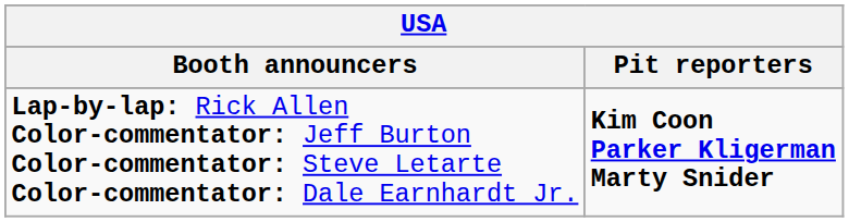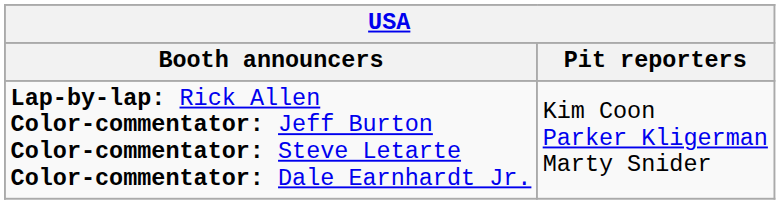row 3 | Pit reporters: bold -> normal
